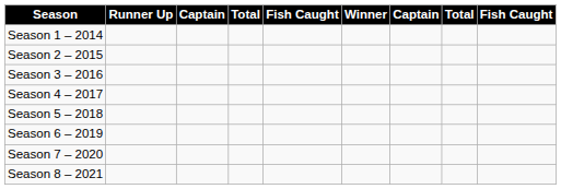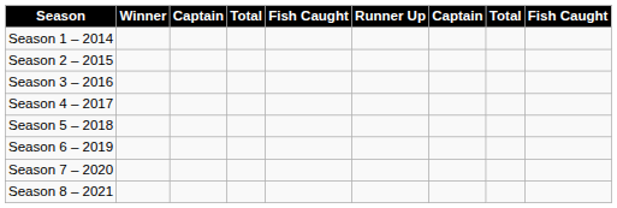columns swapped: Winner <-> Runner Up
